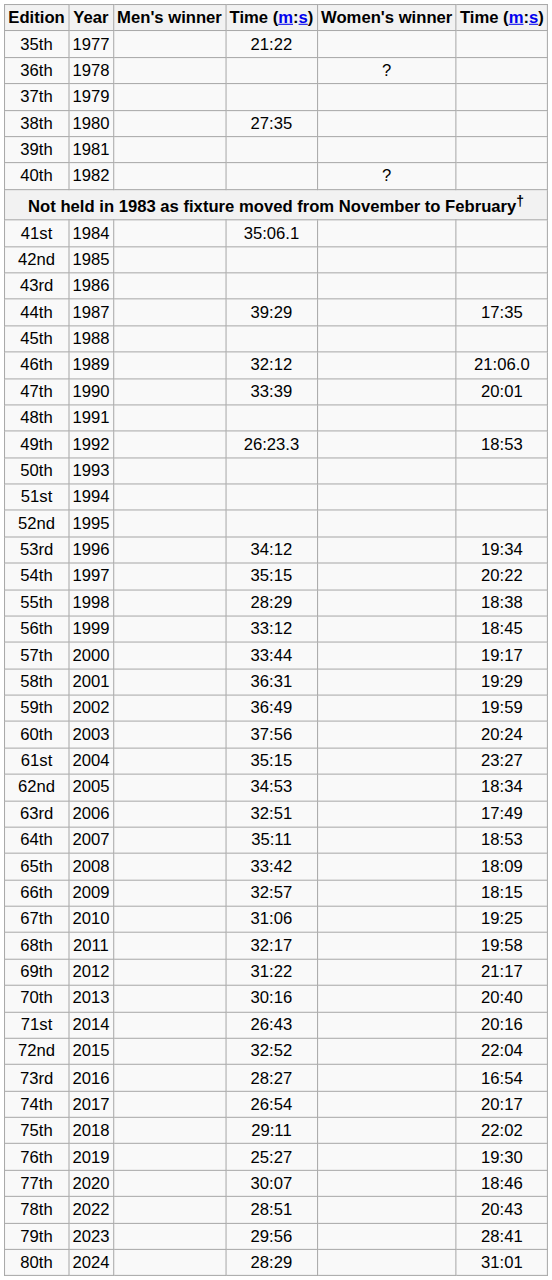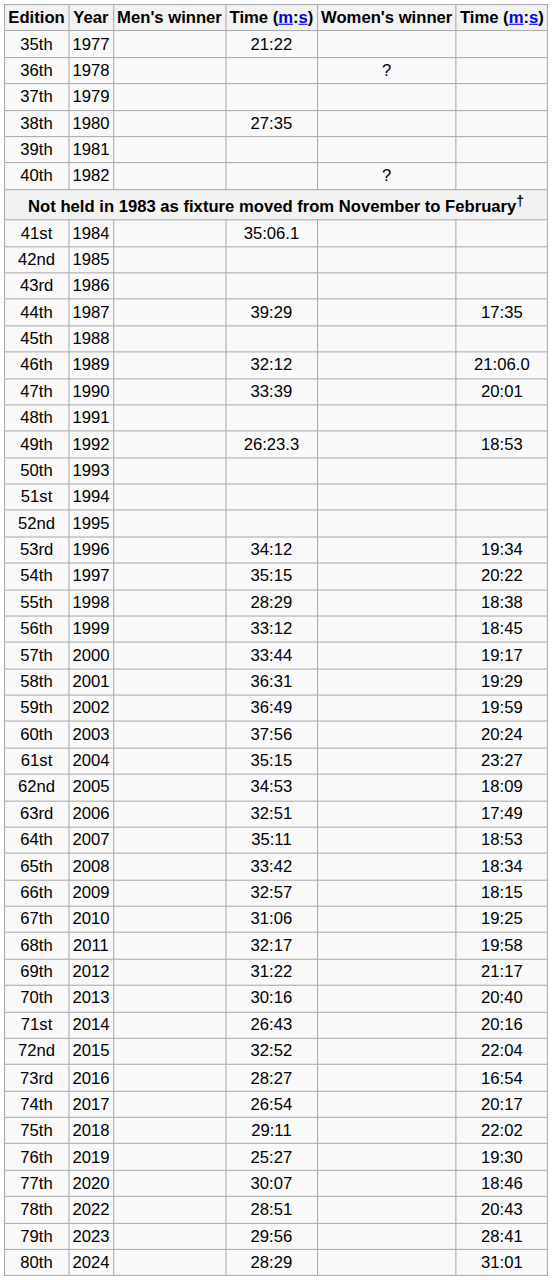62nd | column 6: 18:34 -> 18:09
65th | column 6: 18:09 -> 18:34
